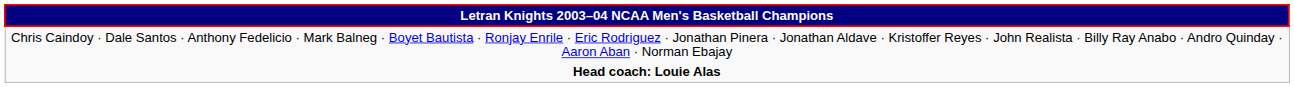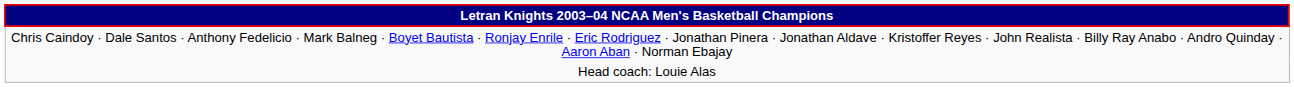row 3 | column 1: bold -> normal
